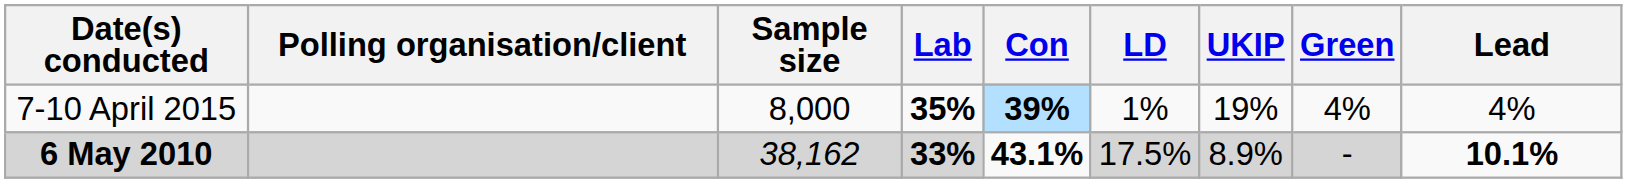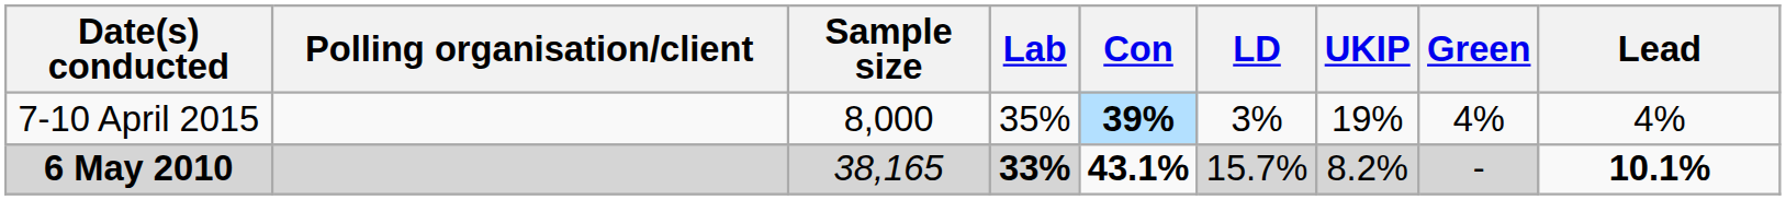7-10 April 2015 | Lab: bold -> normal
7-10 April 2015 | LD: 1% -> 3%
6 May 2010 | Sample size: 38,162 -> 38,165
6 May 2010 | LD: 17.5% -> 15.7%
6 May 2010 | UKIP: 8.9% -> 8.2%
